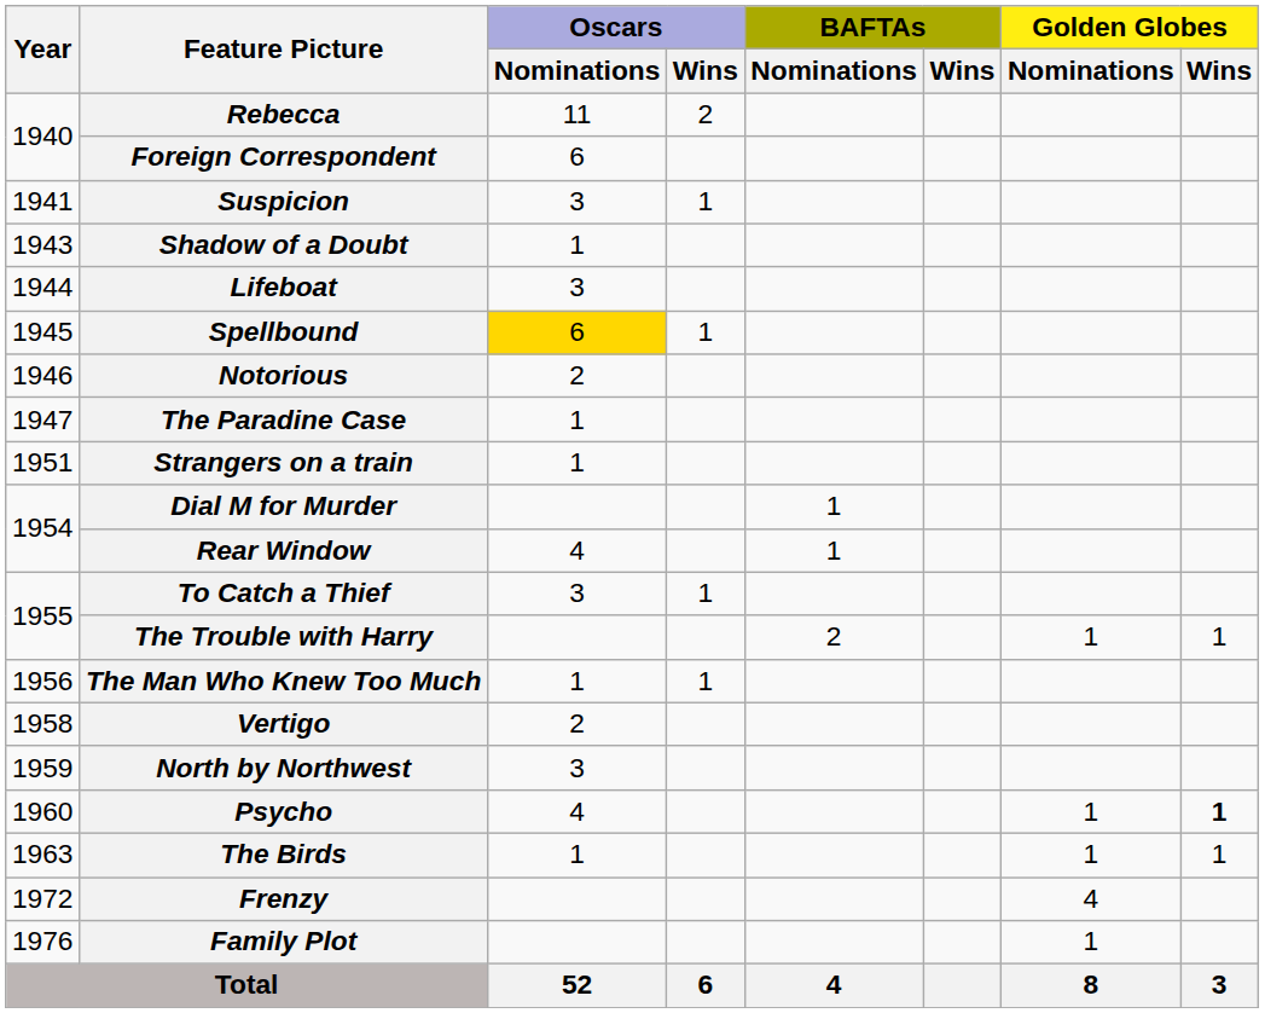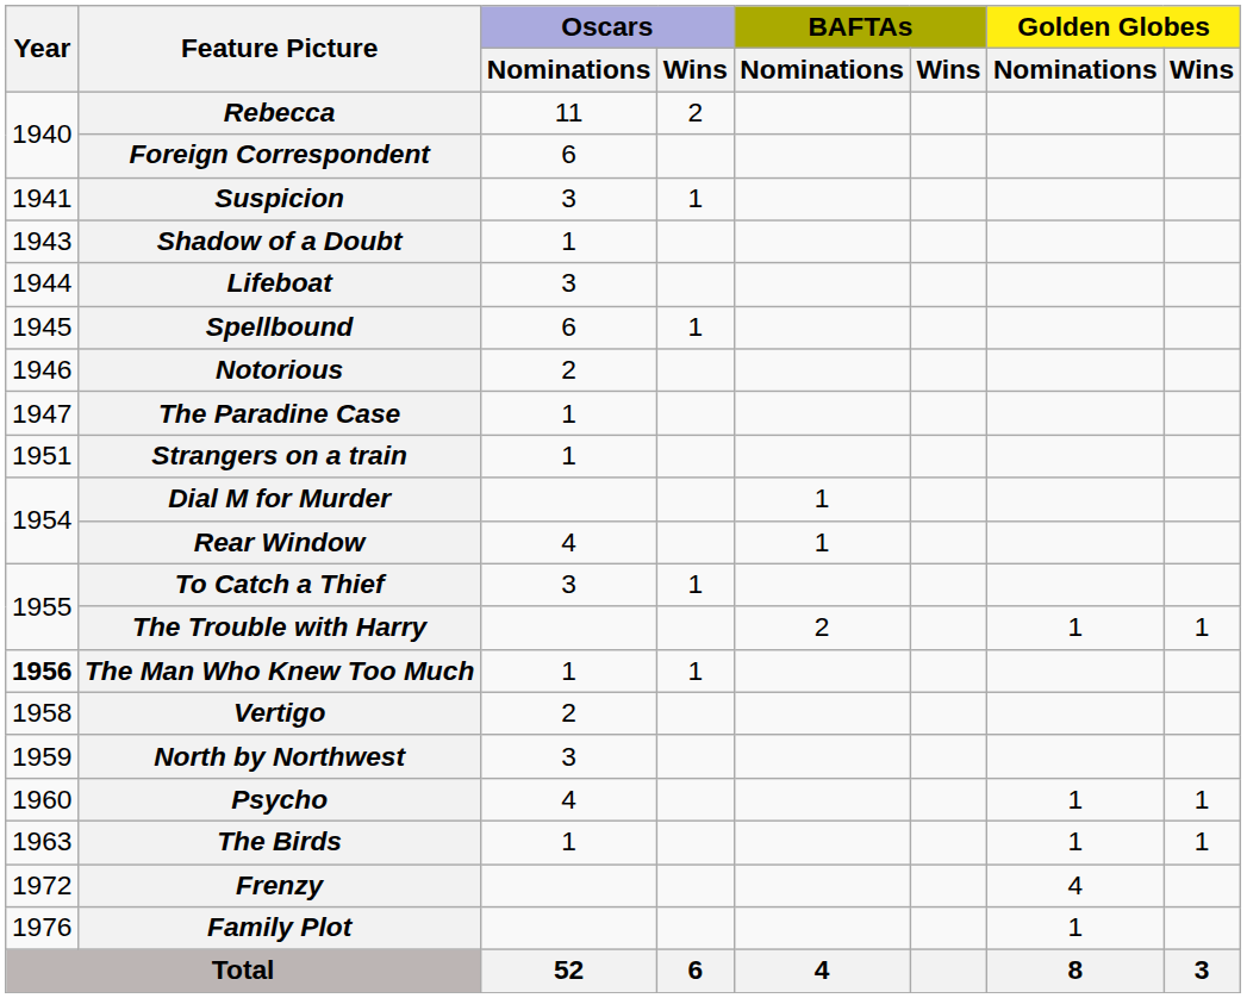Spellbound | Oscars / Nominations: gold background -> no background
The Man Who Knew Too Much | Year: normal -> bold
Psycho | Golden Globes / Wins: bold -> normal
